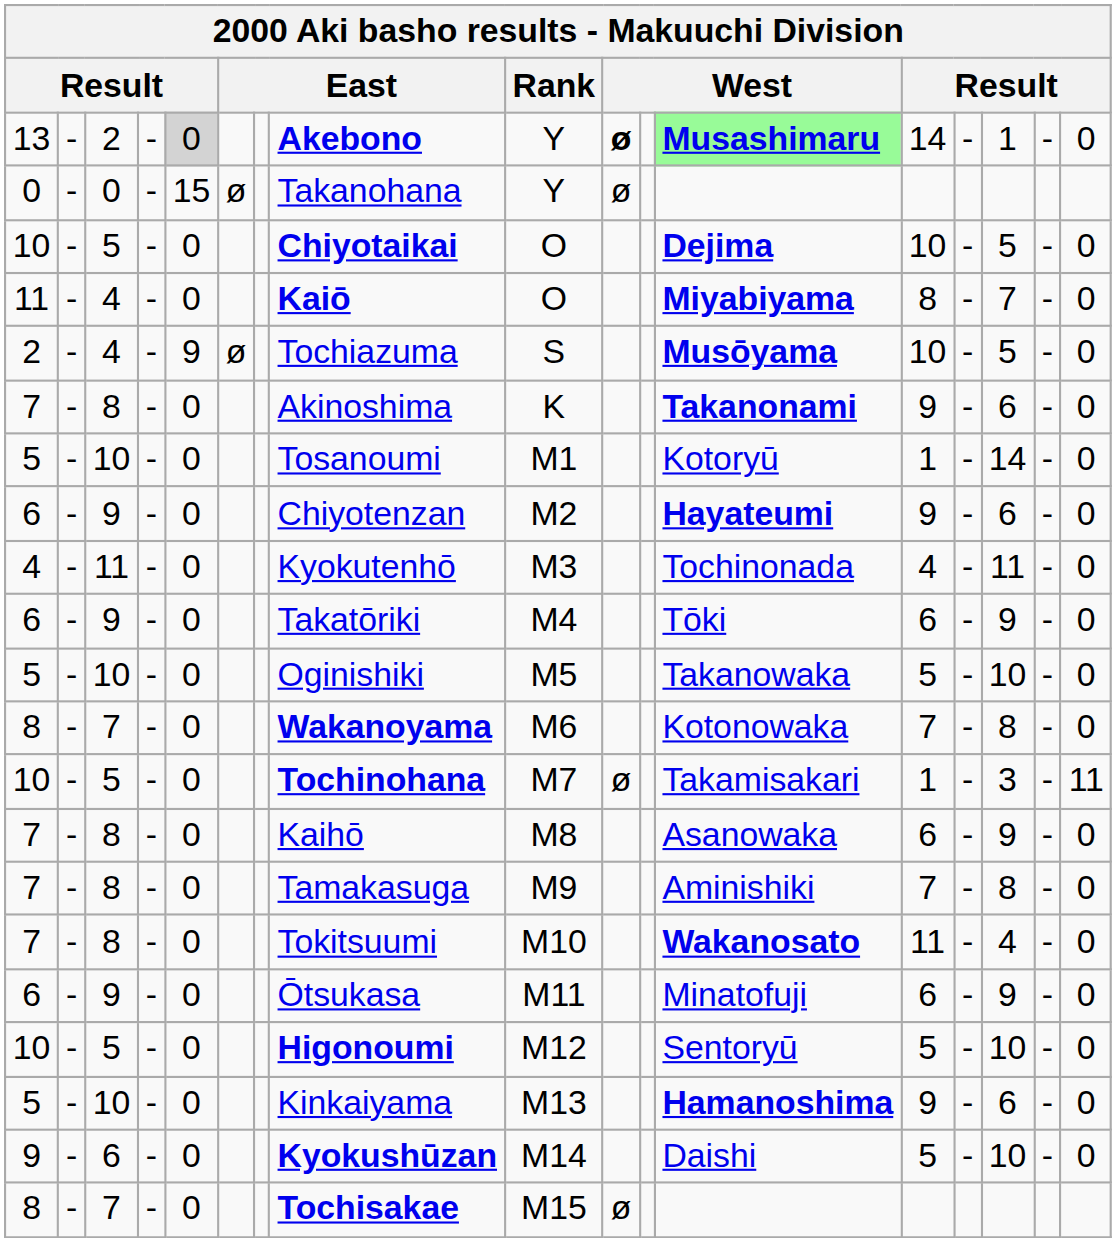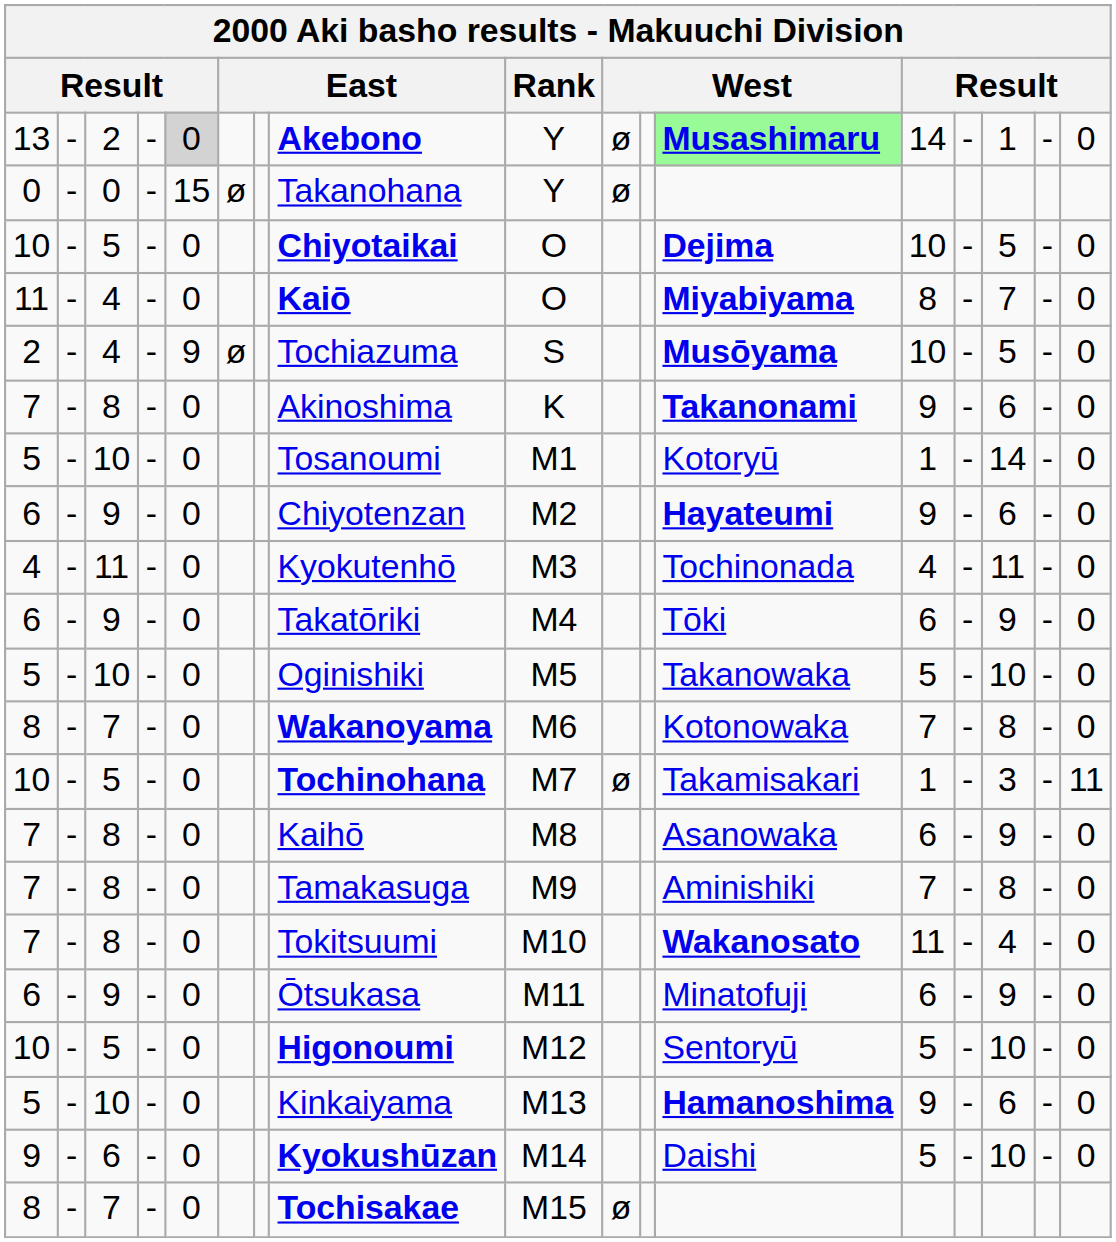13 | column 10: bold -> normal
